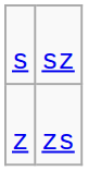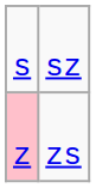zs | column 1: no background -> pink background
